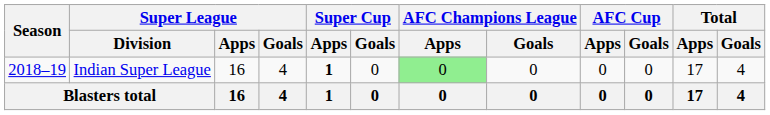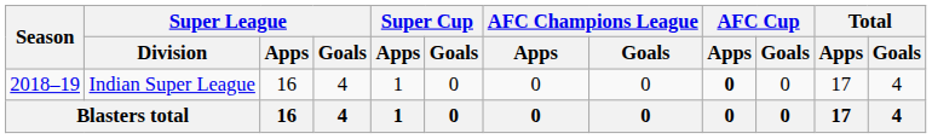Indian Super League | Super Cup / Apps: bold -> normal
Indian Super League | AFC Champions League / Apps: lightgreen background -> no background
Indian Super League | AFC Cup / Apps: normal -> bold
